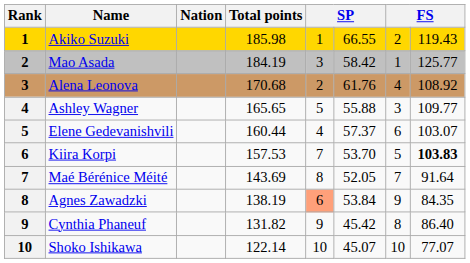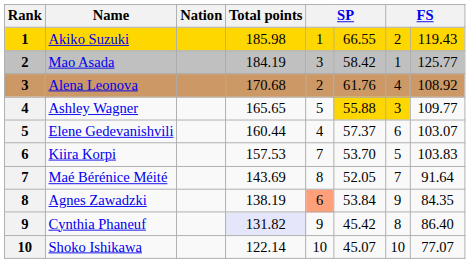Ashley Wagner | column 6: no background -> gold background
Ashley Wagner | column 7: no background -> gold background
Kiira Korpi | column 8: bold -> normal
Cynthia Phaneuf | Total points: no background -> lavender background
